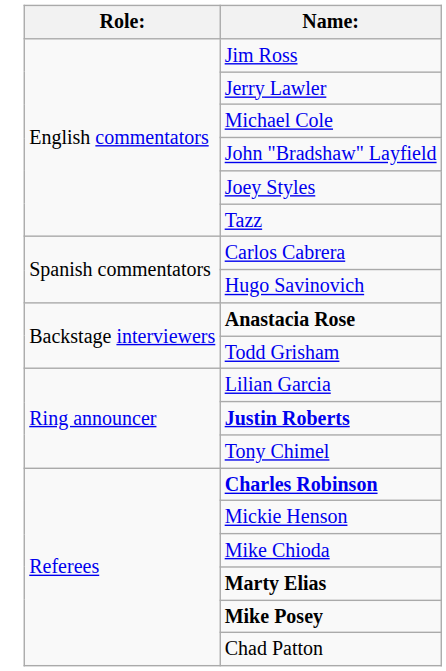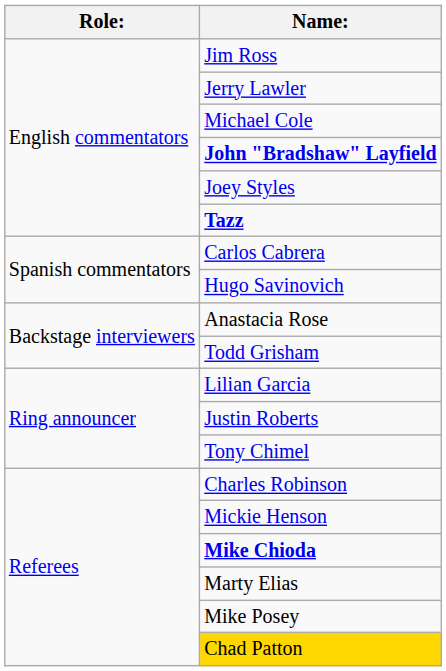John "Bradshaw" Layfield | Name:: normal -> bold
Tazz | Name:: normal -> bold
Anastacia Rose | Name:: bold -> normal
Justin Roberts | Name:: bold -> normal
Charles Robinson | Name:: bold -> normal
Mike Chioda | Name:: normal -> bold
Marty Elias | Name:: bold -> normal
Mike Posey | Name:: bold -> normal
Chad Patton | Name:: no background -> gold background
